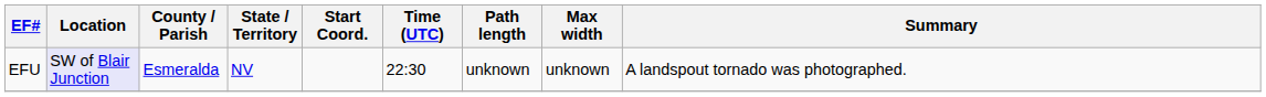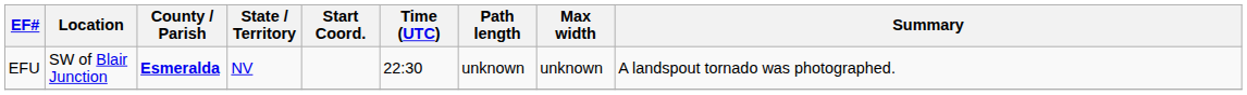EFU | Location: lavender background -> no background
EFU | County / Parish: normal -> bold
